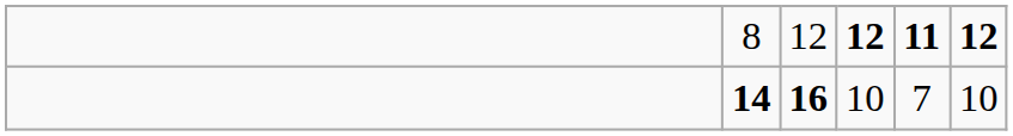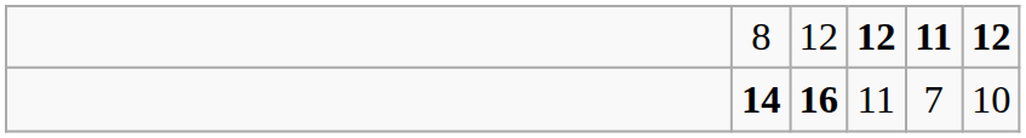row 2 | column 4: 10 -> 11
